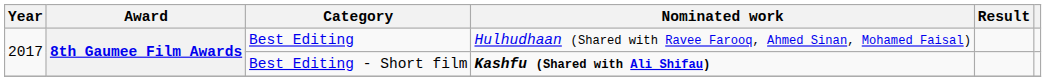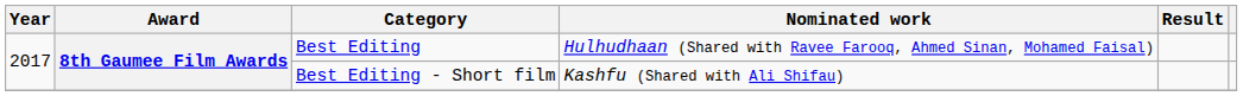Best Editing - Short film | Nominated work: bold -> normal
